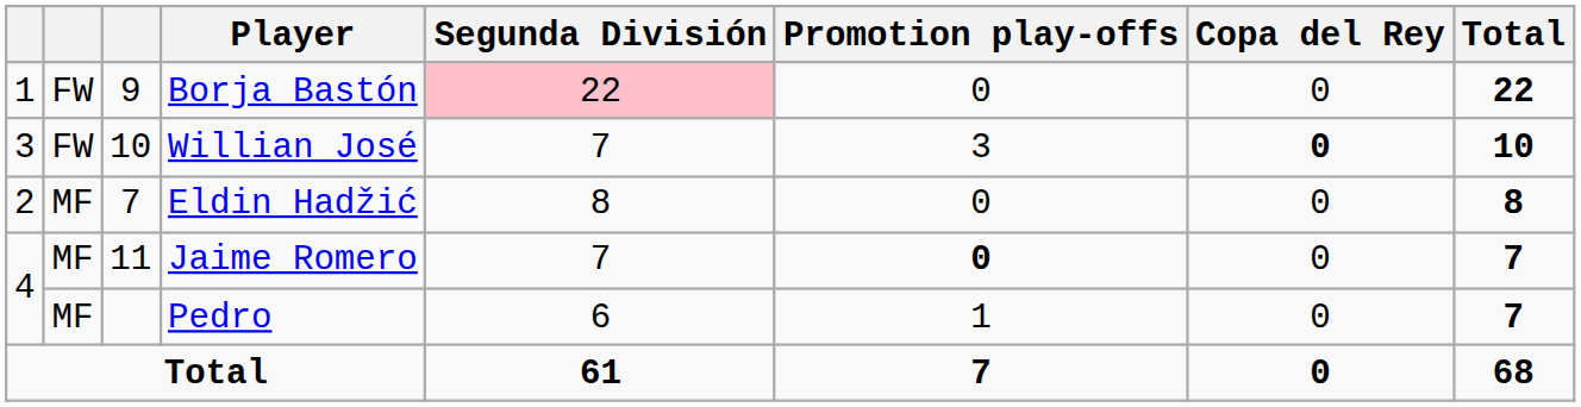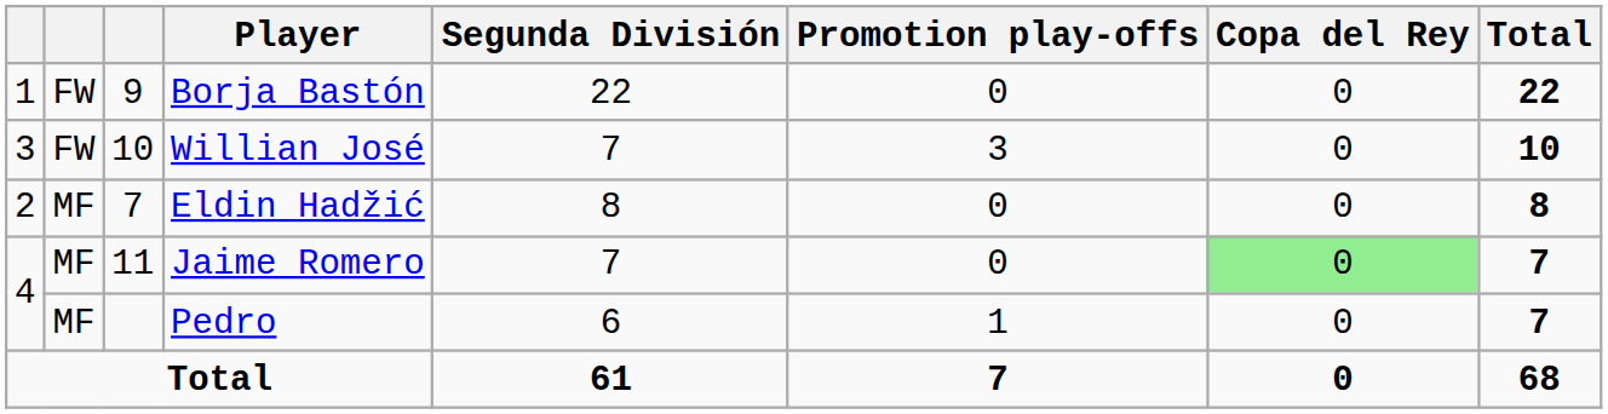Borja Bastón | Segunda División: pink background -> no background
Willian José | Copa del Rey: bold -> normal
Jaime Romero | Promotion play-offs: bold -> normal
Jaime Romero | Copa del Rey: no background -> lightgreen background
